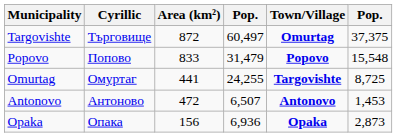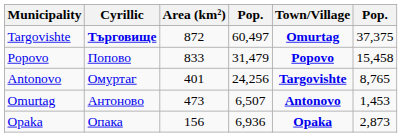row 2 | Cyrillic: normal -> bold
row 3 | column 6: 15,548 -> 15,458
row 4 | Municipality: Omurtag -> Antonovo
row 4 | Area (km²): 441 -> 401
row 4 | column 4: 24,255 -> 24,256
row 4 | column 6: 8,725 -> 8,765
row 5 | Municipality: Antonovo -> Omurtag
row 5 | Area (km²): 472 -> 473
